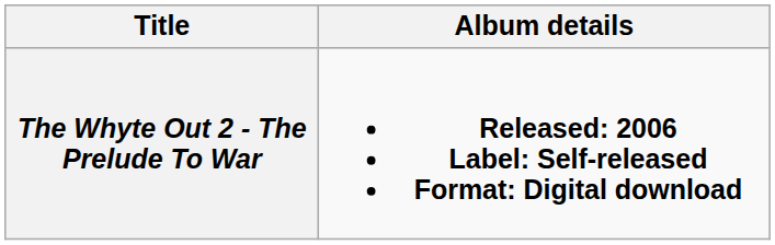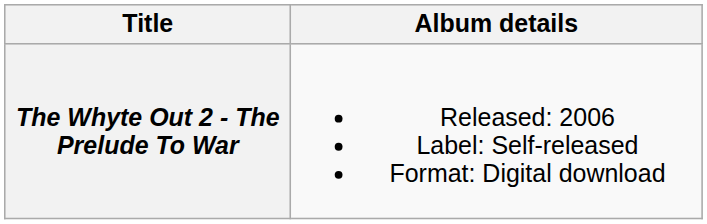The Whyte Out 2 - The Prelude To War | Album details: bold -> normal
